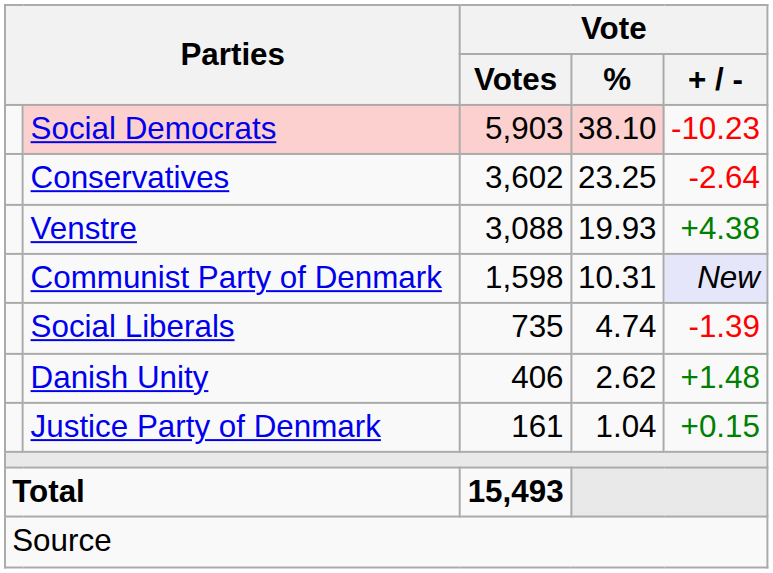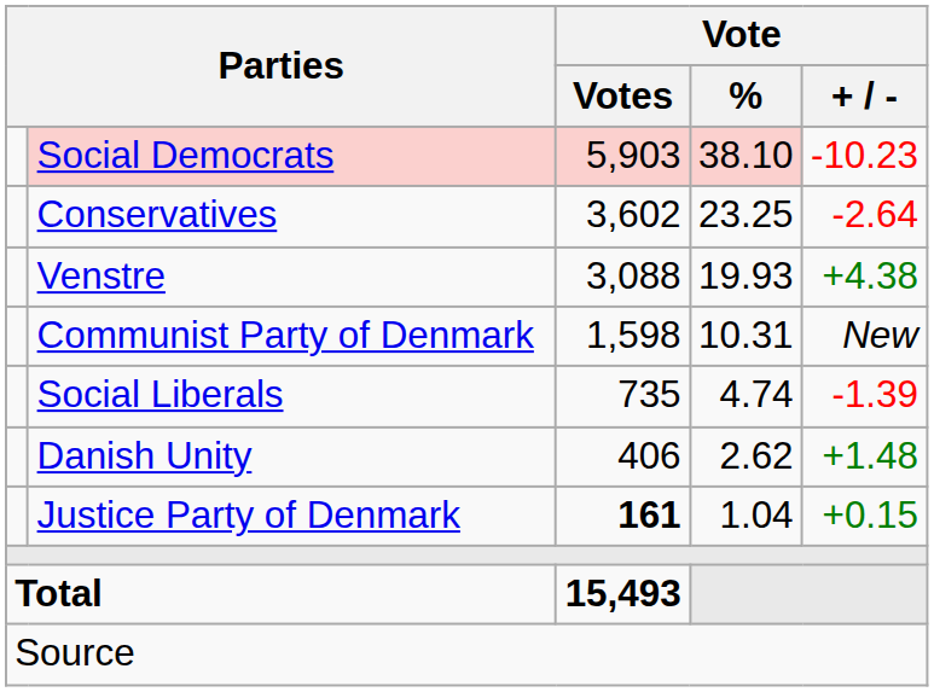Communist Party of Denmark | Vote / + / -: lavender background -> no background
Justice Party of Denmark | Vote / Votes: normal -> bold
